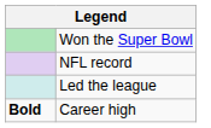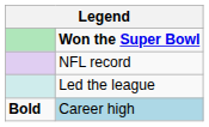Won the Super Bowl | column 2: normal -> bold
Career high | column 2: no background -> lightblue background
